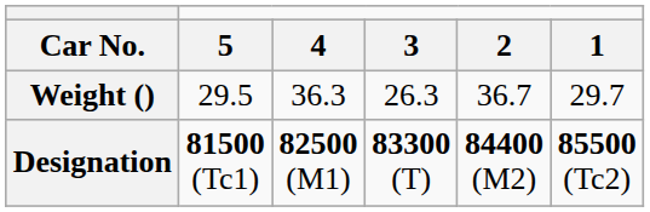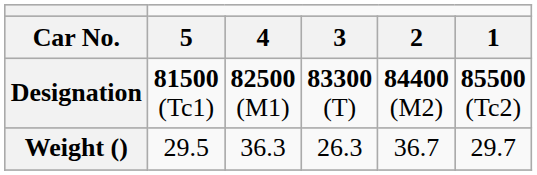rows swapped: Designation <-> Weight ()
